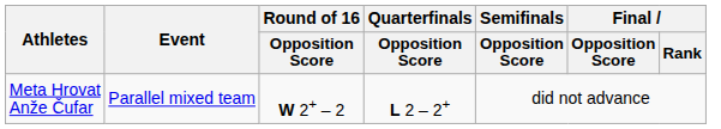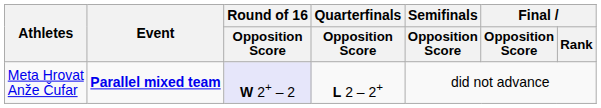Meta Hrovat Anže Čufar | Event: normal -> bold
Meta Hrovat Anže Čufar | Round of 16 / Opposition Score: no background -> lavender background
